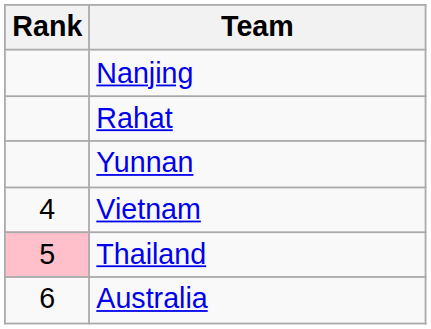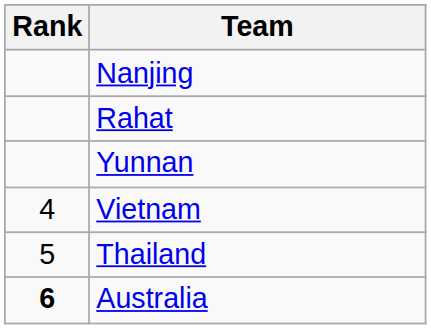Thailand | Rank: pink background -> no background
Australia | Rank: normal -> bold
